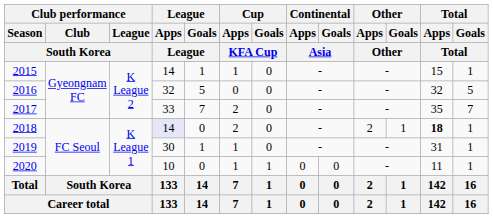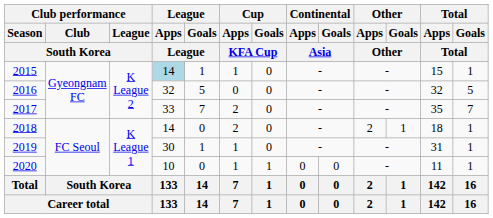2015 | League / Apps / League: no background -> lightblue background
2018 | League / Apps / League: lavender background -> no background
2018 | Total / Apps / Total: bold -> normal
